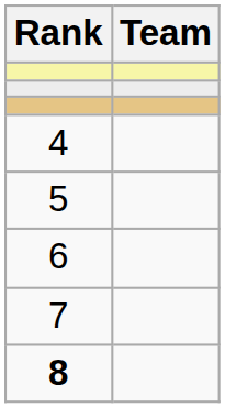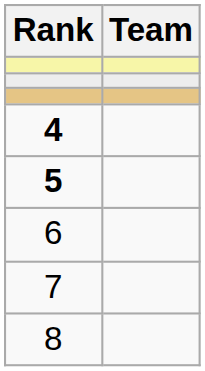row 5 | Rank: normal -> bold
row 6 | Rank: normal -> bold
row 9 | Rank: bold -> normal
